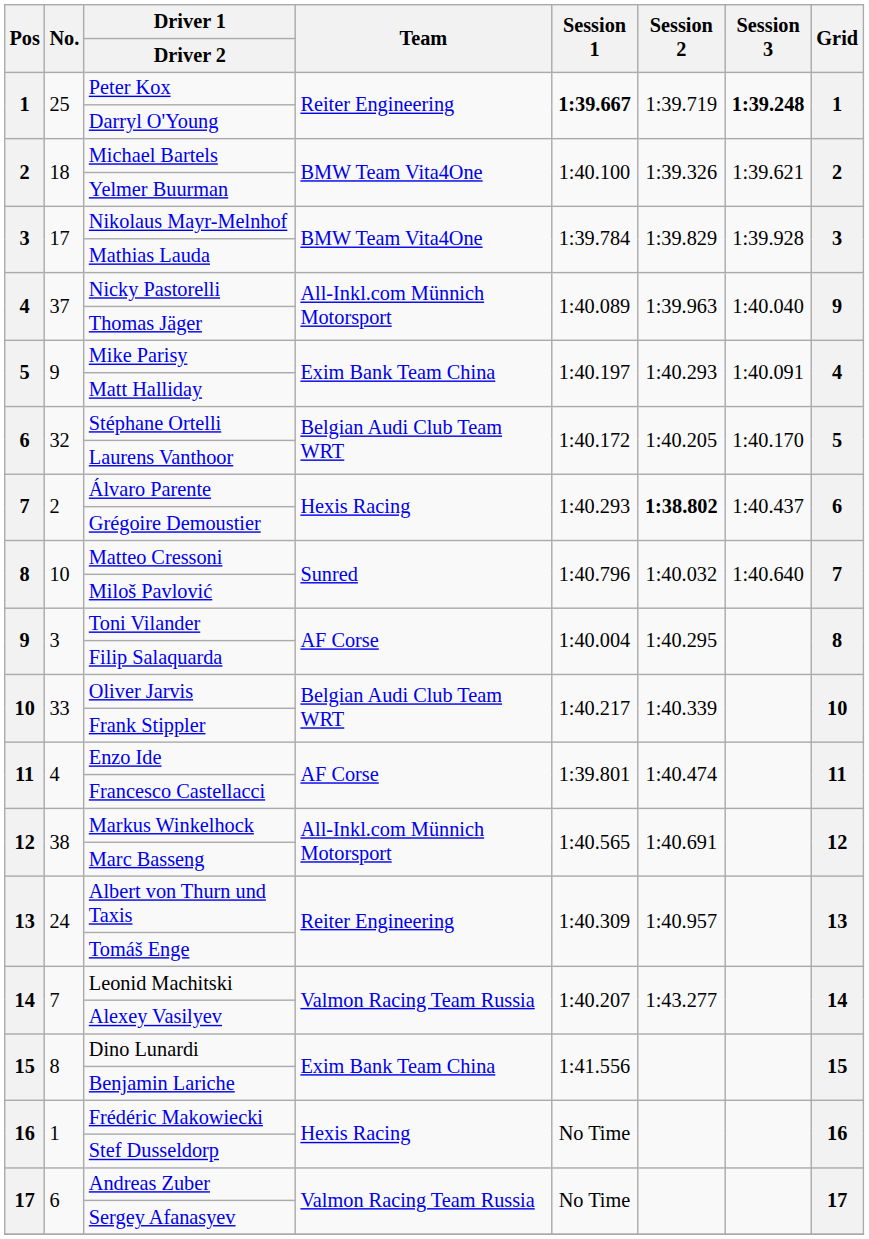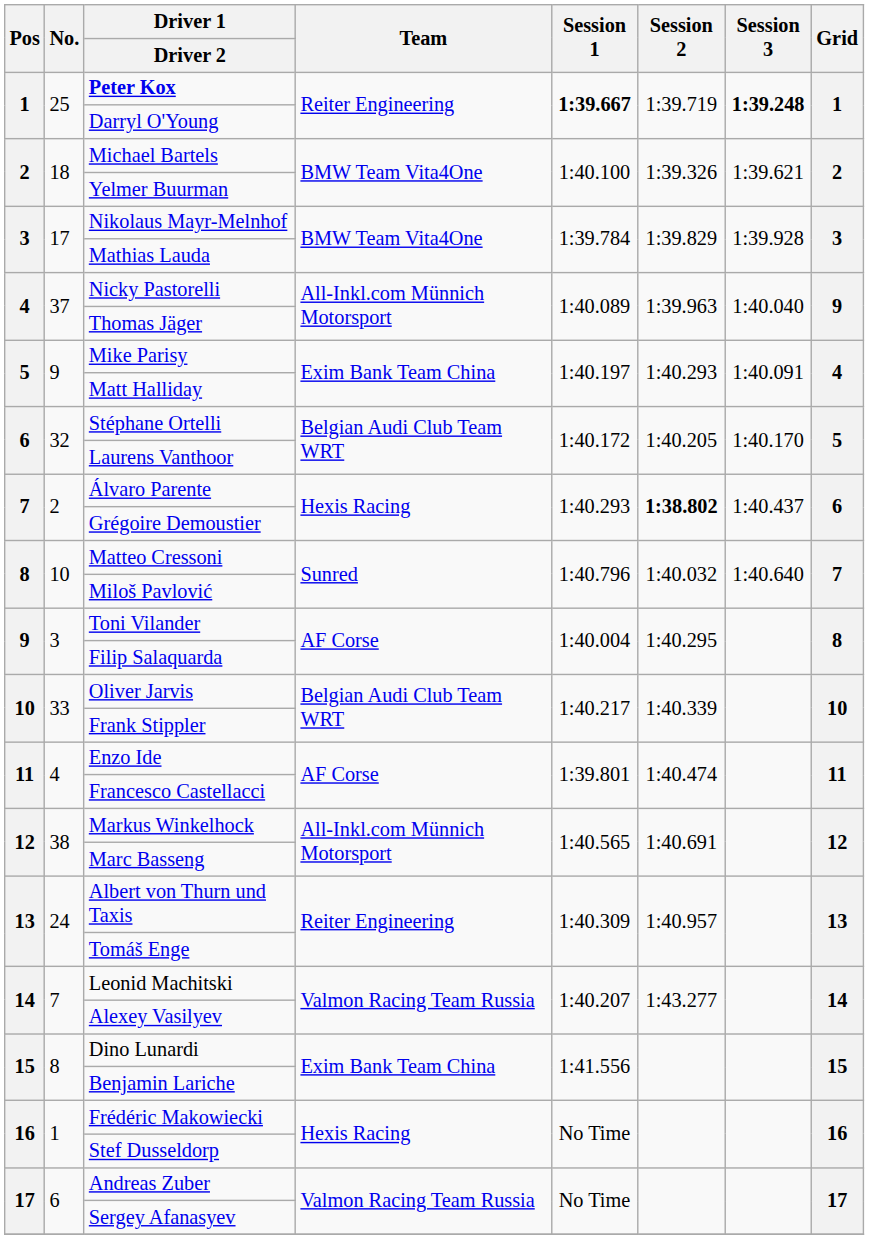Peter Kox | Driver 1 / Driver 2: normal -> bold
